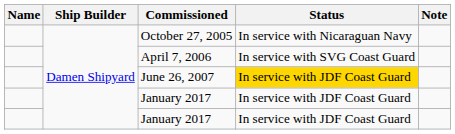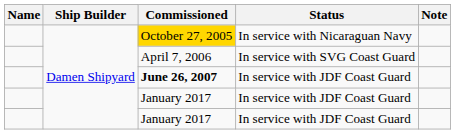October 27, 2005 | Commissioned: no background -> gold background
June 26, 2007 | Commissioned: normal -> bold
June 26, 2007 | Status: gold background -> no background
